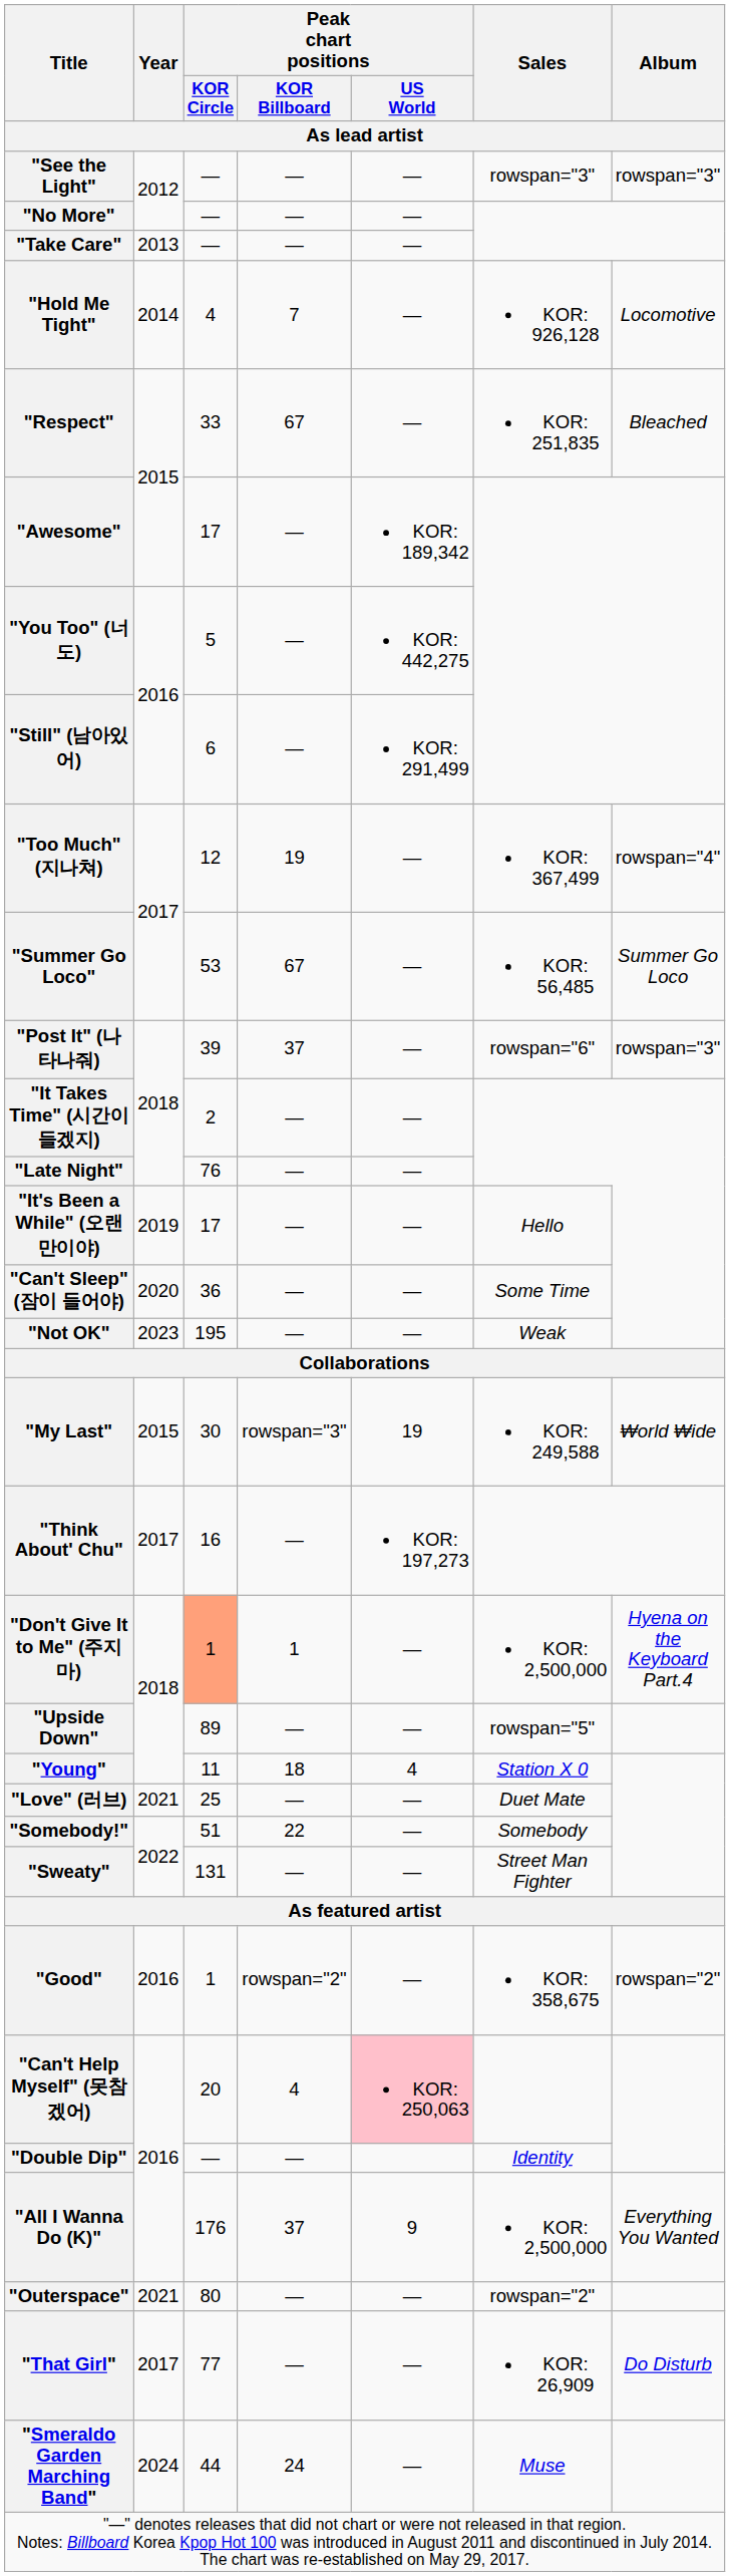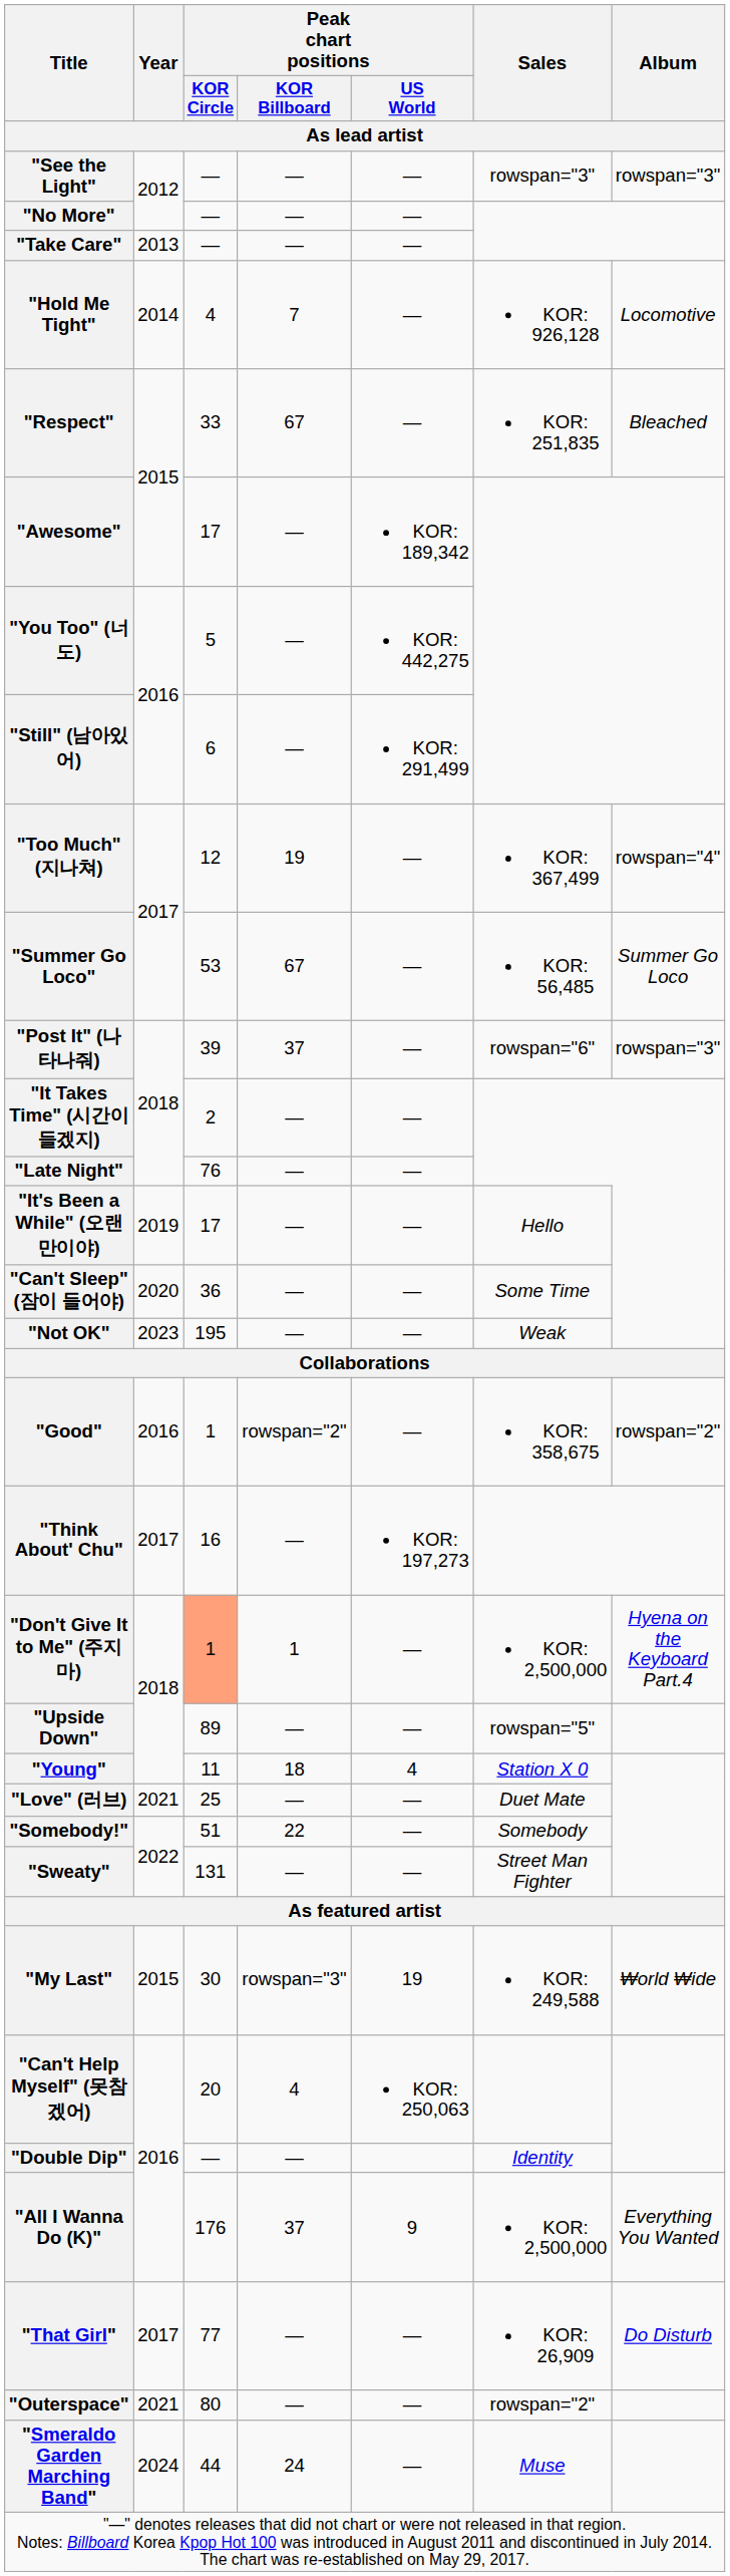rows swapped: "Good" <-> "My Last"
"Can't Help Myself" (못참겠어) | Peak chart positions / US World: pink background -> no background
rows swapped: "That Girl" <-> "Outerspace"
